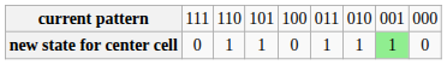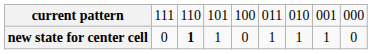new state for center cell | column 3: normal -> bold
new state for center cell | column 8: lightgreen background -> no background
